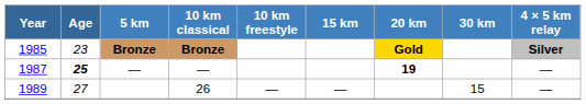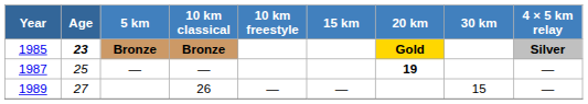1985 | Age: normal -> bold
1987 | Age: bold -> normal
